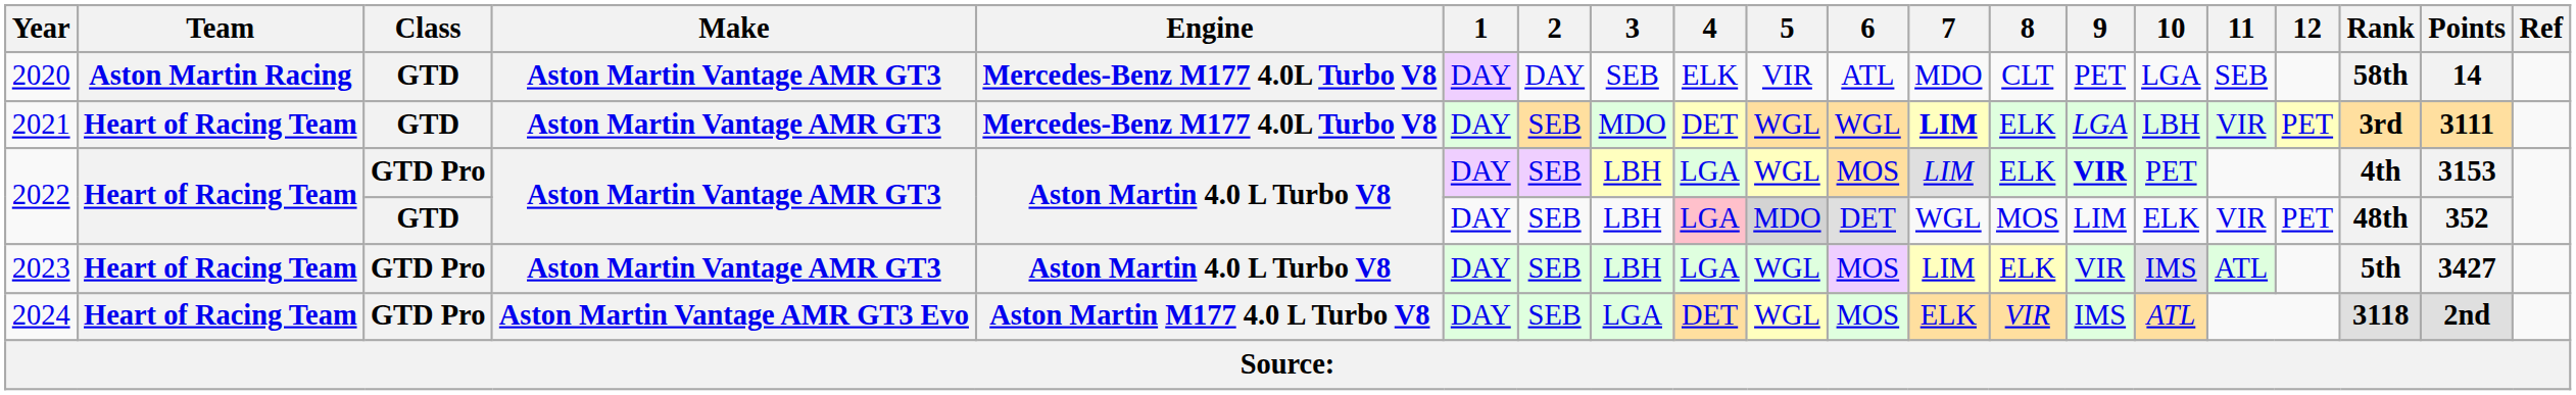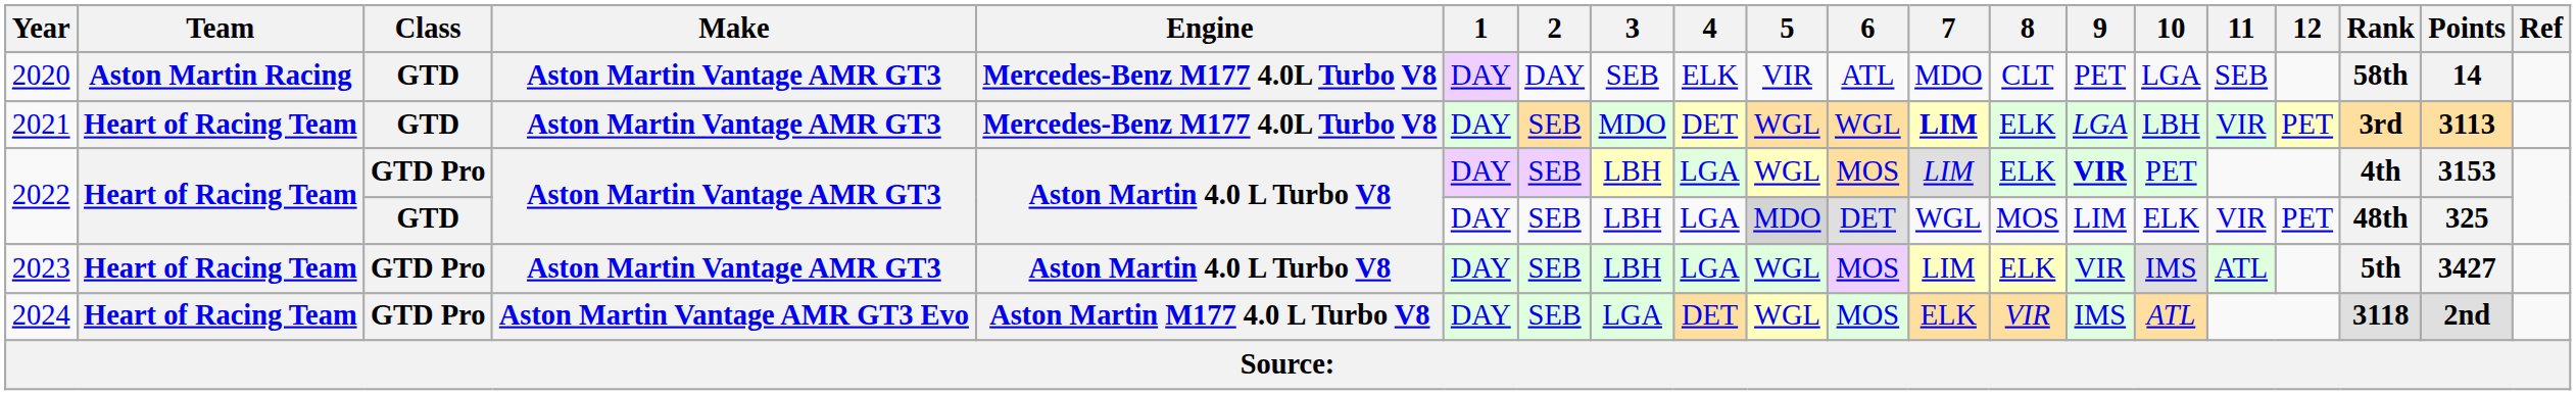2021 | Points: 3111 -> 3113
2022 / GTD | 4: pink background -> no background
2022 / GTD | Points: 352 -> 325
